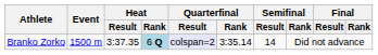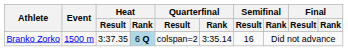Branko Zorko | Quarterfinal / Result: lavender background -> no background
Branko Zorko | Semifinal / Result: 14 -> 16
